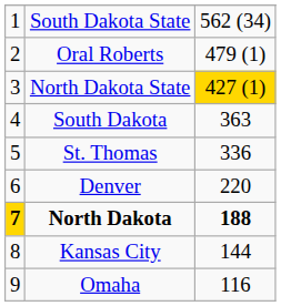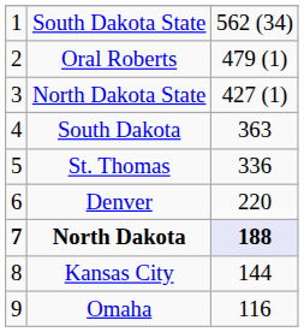North Dakota State | column 3: gold background -> no background
North Dakota | column 1: gold background -> no background
North Dakota | column 3: no background -> lavender background
